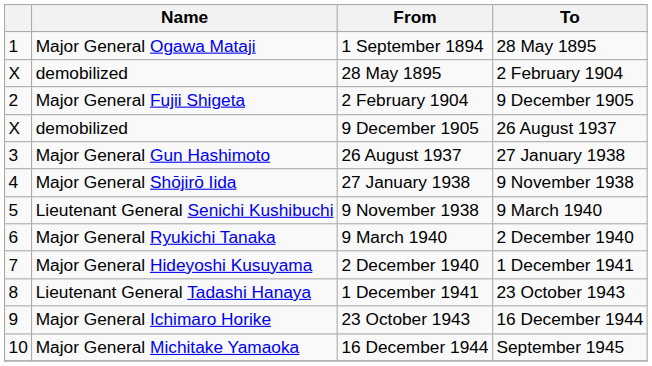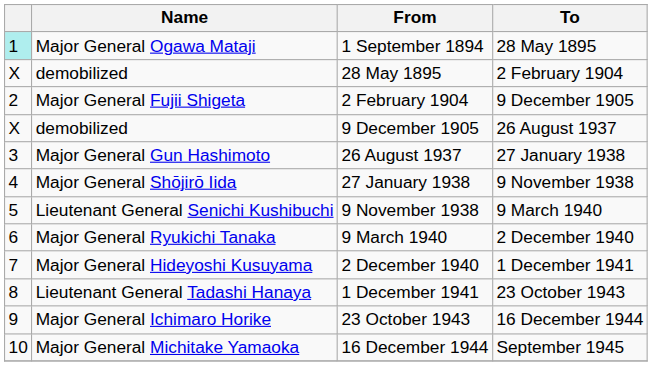1 September 1894 | column 1: no background -> paleturquoise background
